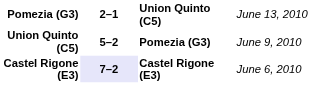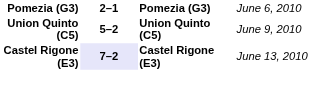row 1 | column 3: Union Quinto (C5) -> Pomezia (G3)
row 1 | column 4: June 13, 2010 -> June 6, 2010
row 2 | column 3: Pomezia (G3) -> Union Quinto (C5)
row 3 | column 4: June 6, 2010 -> June 13, 2010
